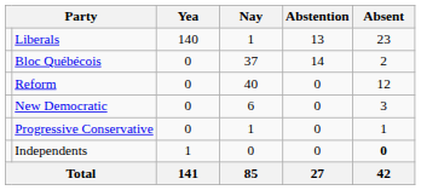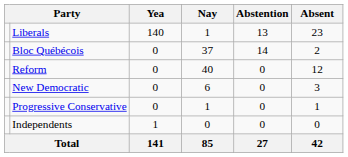Independents | Absent: bold -> normal
